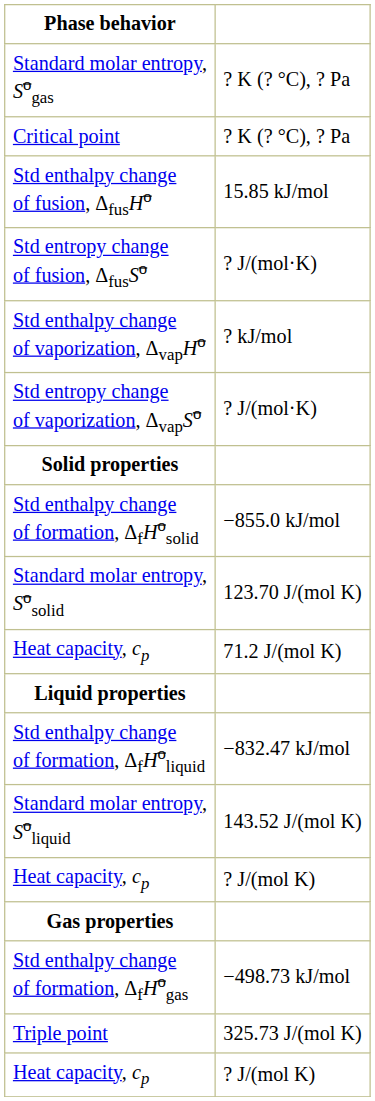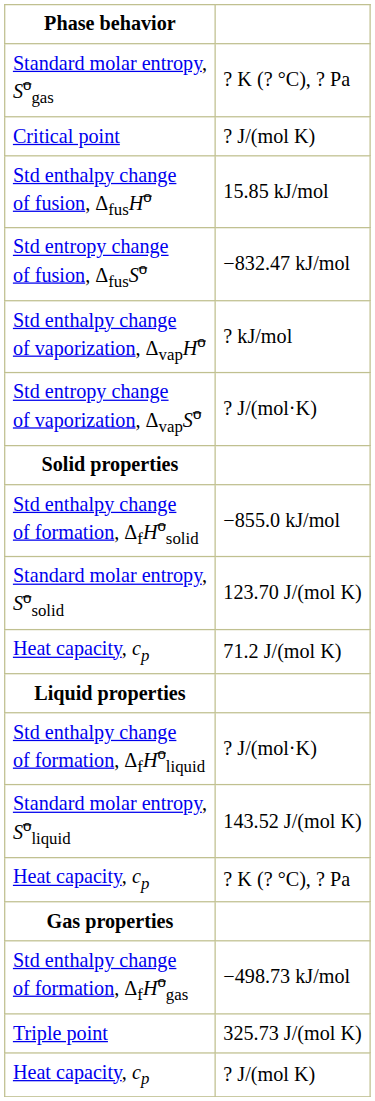row 3 | column 2: ? K (? °C), ? Pa -> ? J/(mol K)
row 5 | column 2: ? J/(mol·K) -> −832.47 kJ/mol
row 13 | column 2: −832.47 kJ/mol -> ? J/(mol·K)
row 15 | column 2: ? J/(mol K) -> ? K (? °C), ? Pa
